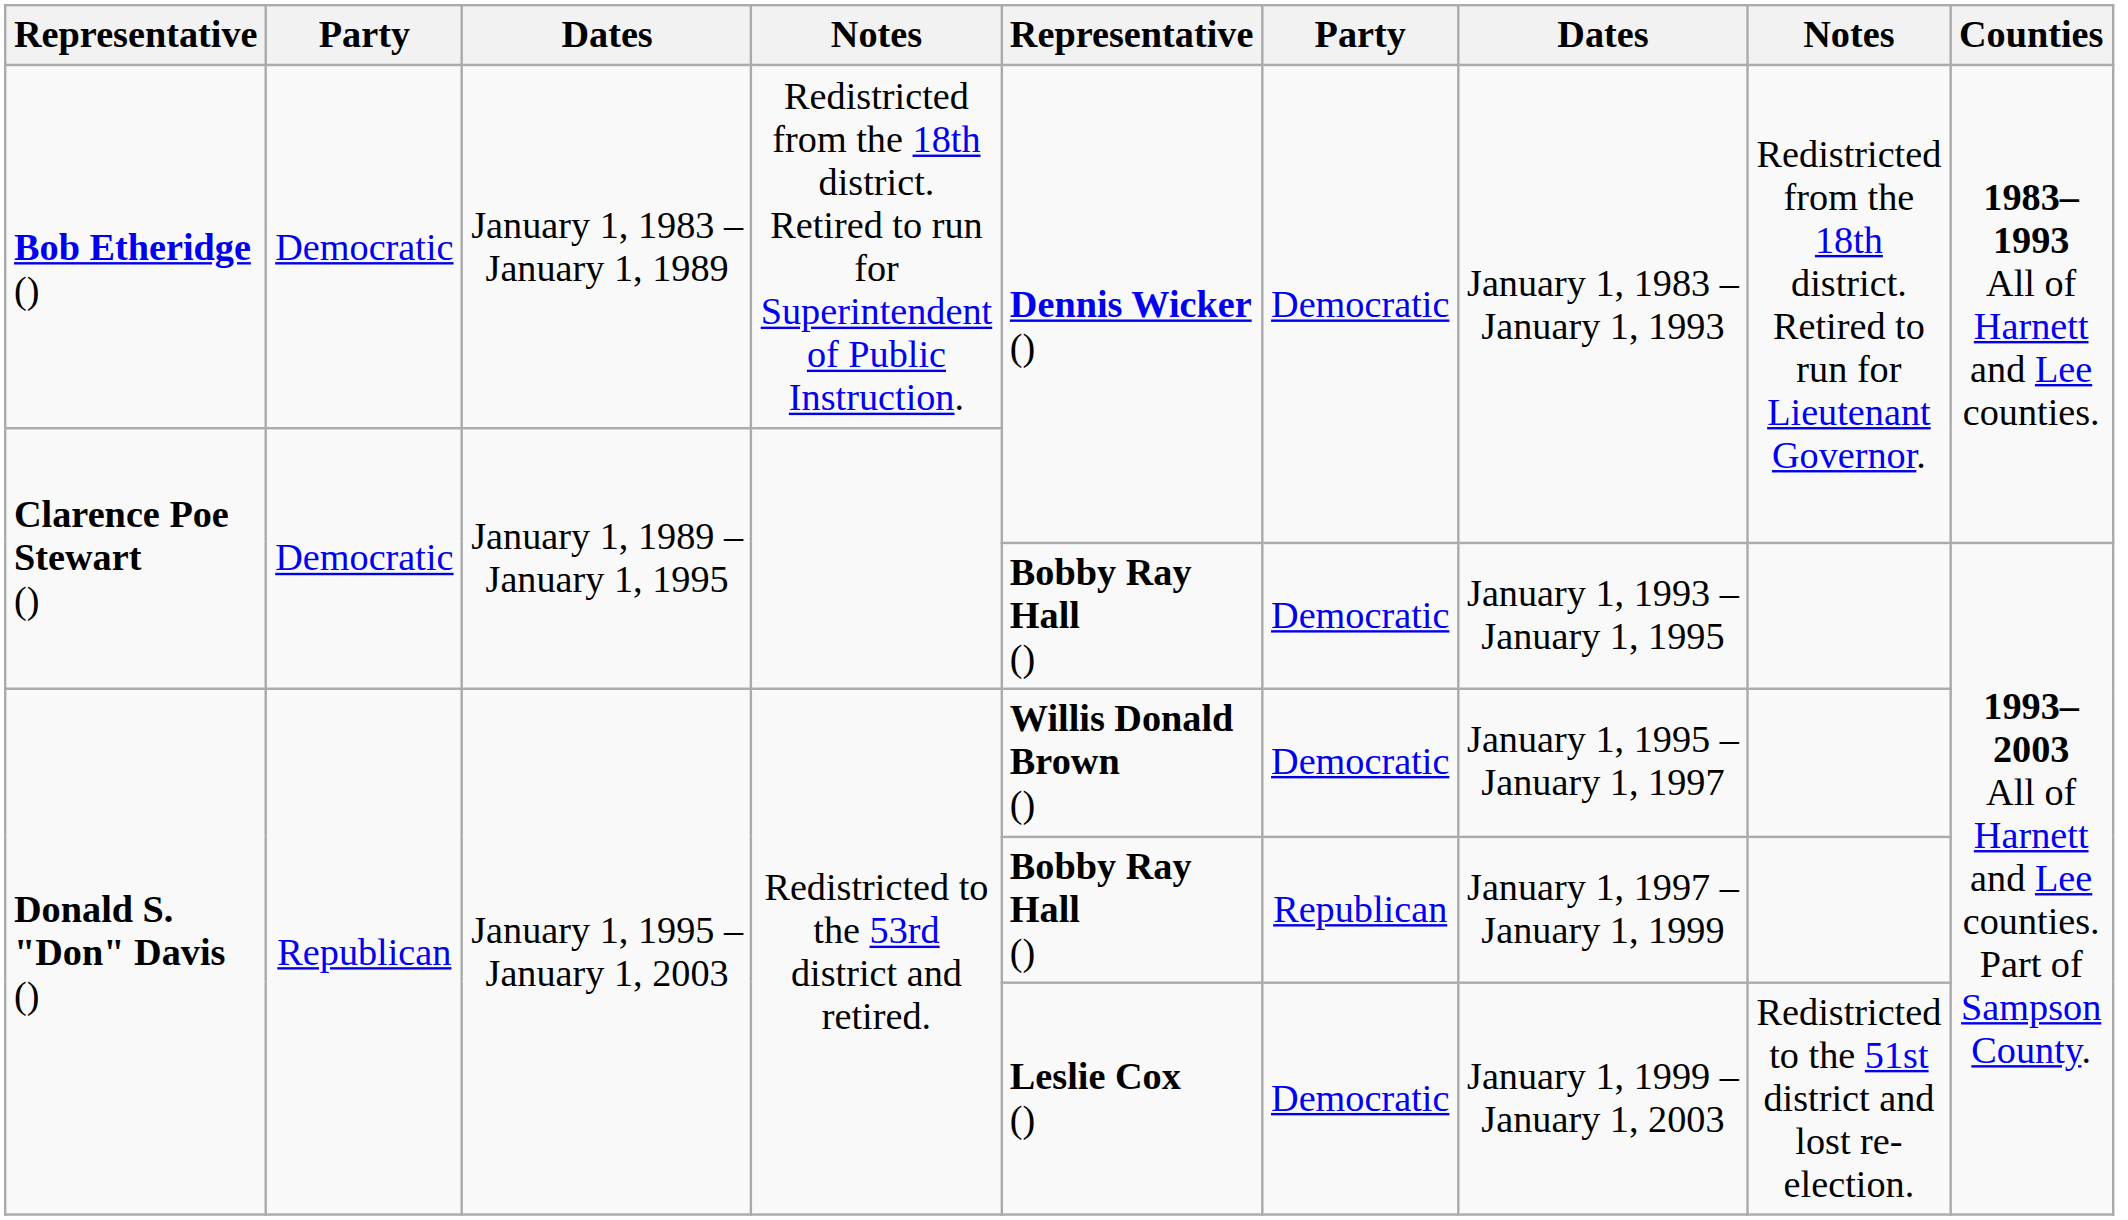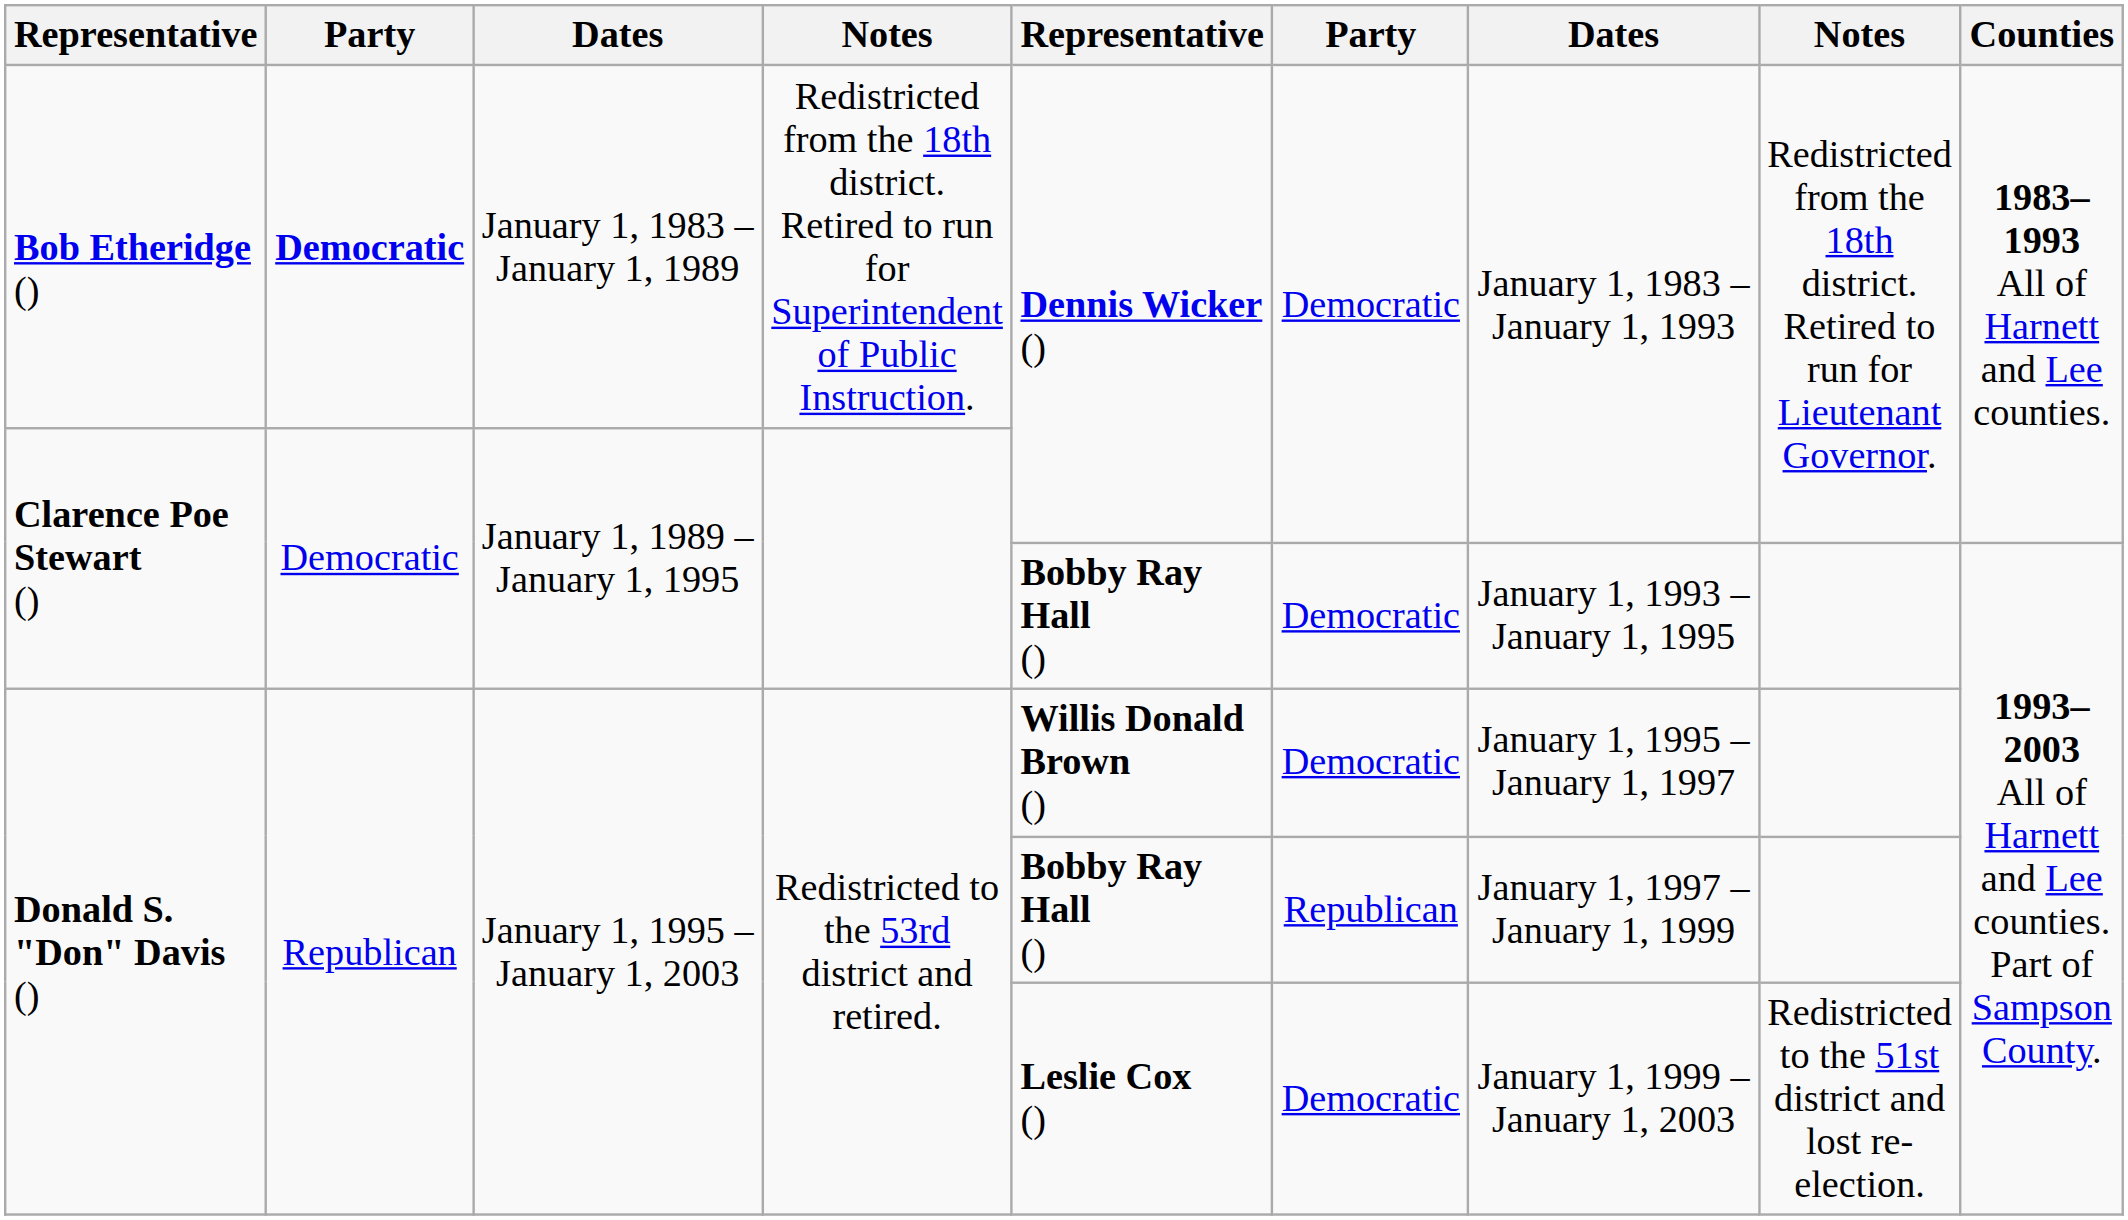Bob Etheridge () | column 2: normal -> bold
